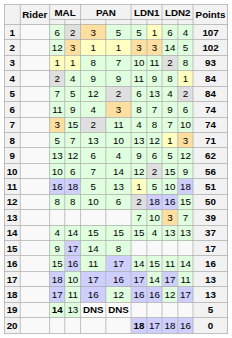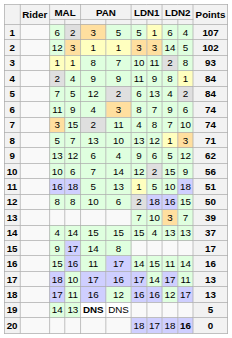19 | column 3: bold -> normal
19 | column 6: bold -> normal
20 | column 7: bold -> normal
20 | column 10: normal -> bold
